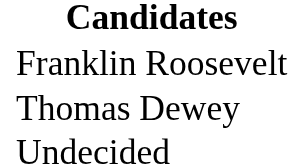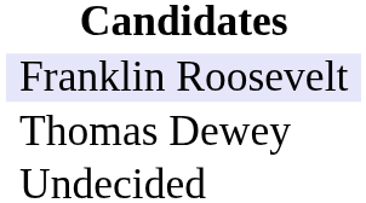row 2 | column 1: no background -> lavender background
